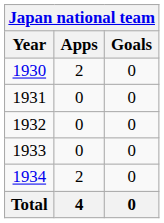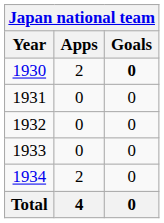1930 | Goals: normal -> bold
